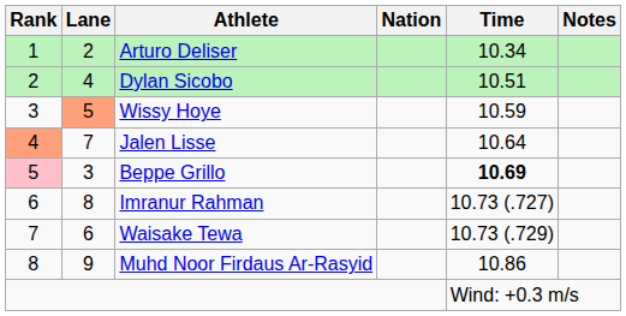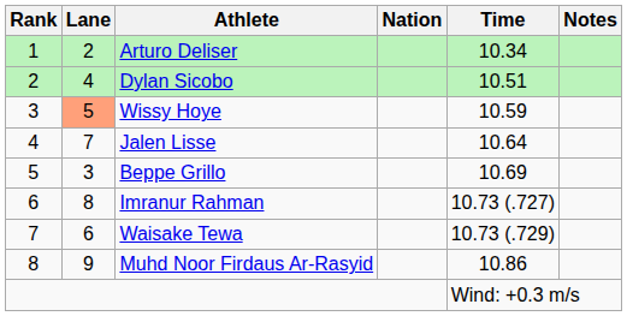Jalen Lisse | Rank: lightsalmon background -> no background
Beppe Grillo | Rank: pink background -> no background
Beppe Grillo | Time: bold -> normal
